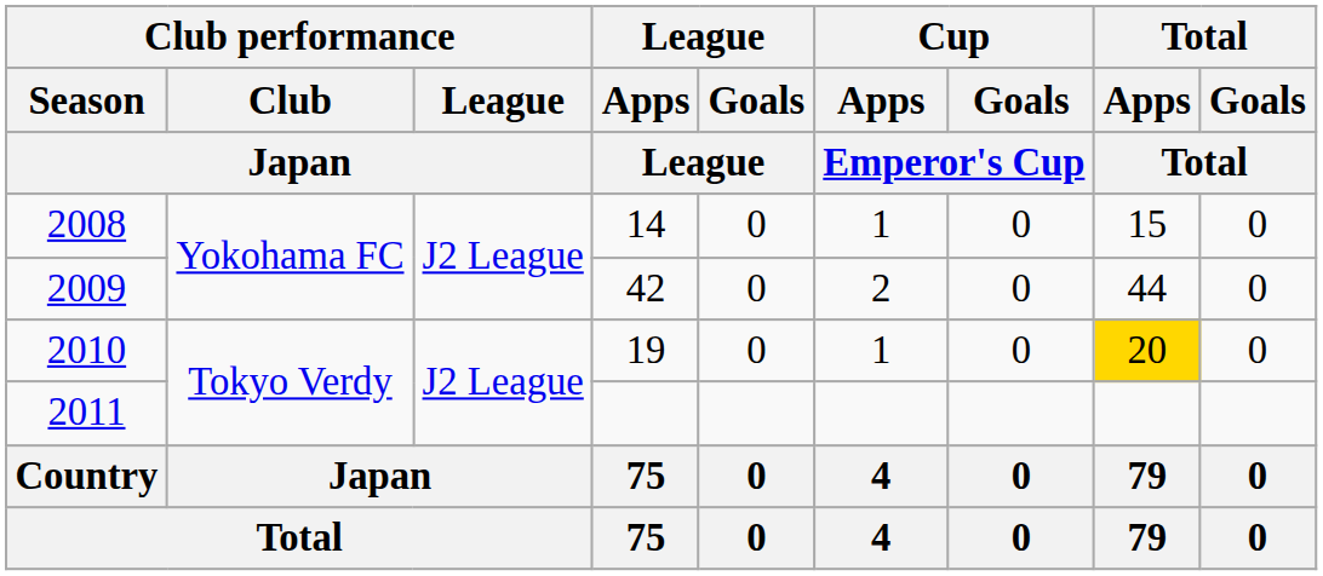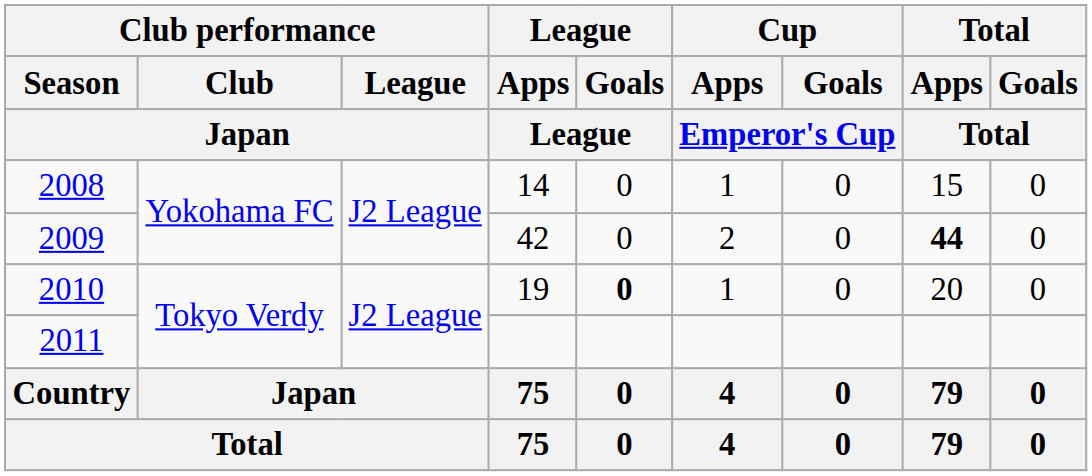2009 | Total / Apps / Total: normal -> bold
2010 | League / Goals / League: normal -> bold
2010 | Total / Apps / Total: gold background -> no background
